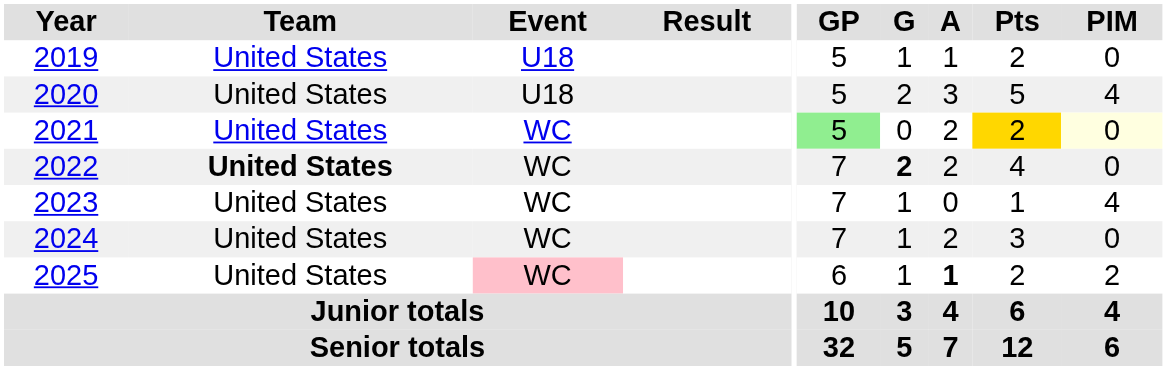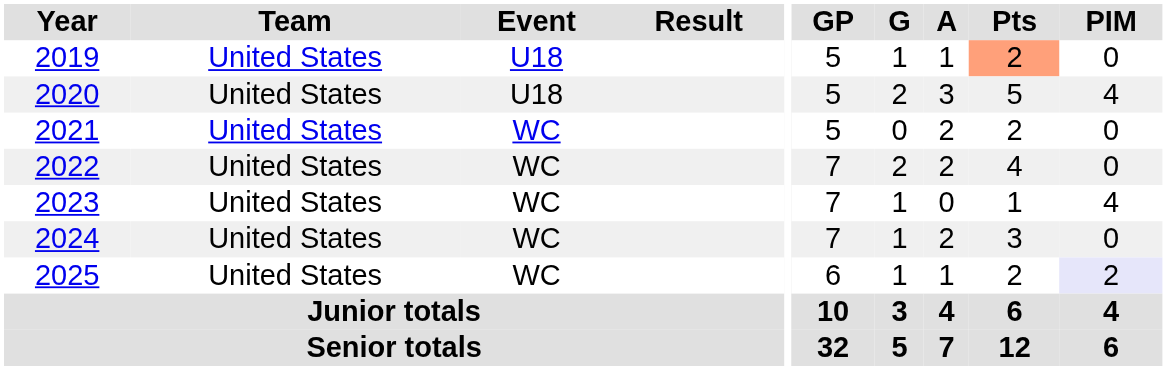2019 | Pts: no background -> lightsalmon background
2021 | GP: lightgreen background -> no background
2021 | Pts: gold background -> no background
2021 | PIM: lightyellow background -> no background
2022 | Team: bold -> normal
2022 | G: bold -> normal
2025 | Event: pink background -> no background
2025 | A: bold -> normal
2025 | PIM: no background -> lavender background
